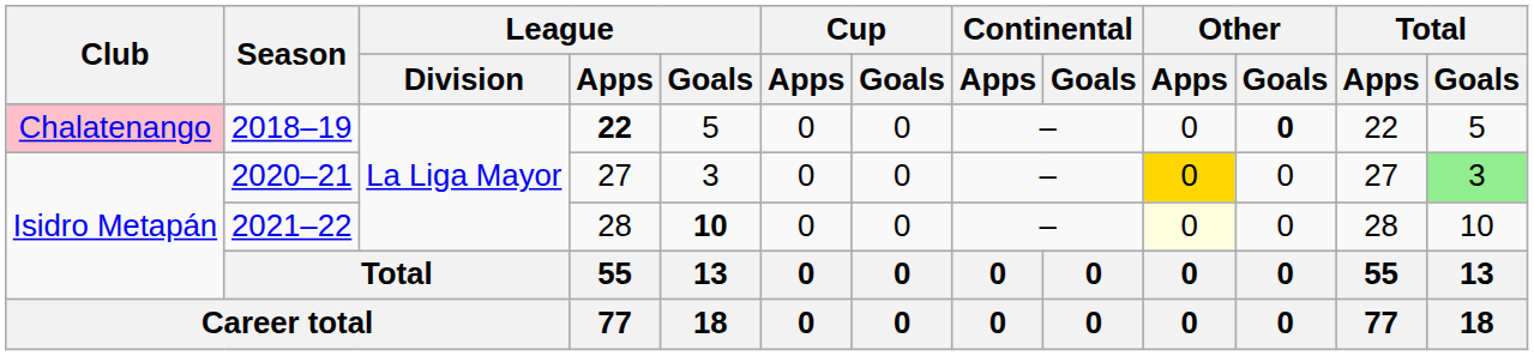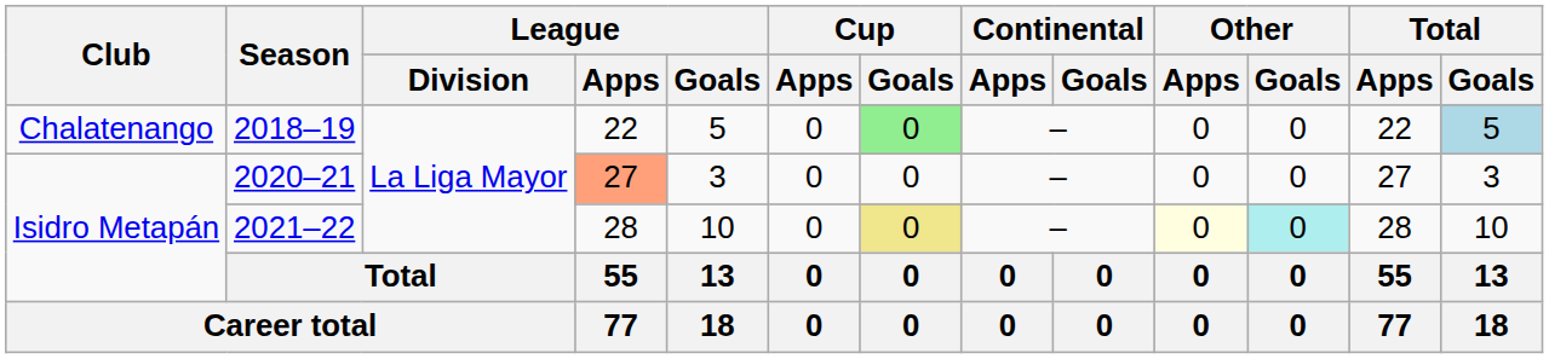2018–19 | Club: pink background -> no background
2018–19 | League / Apps: bold -> normal
2018–19 | Cup / Goals: no background -> lightgreen background
2018–19 | Other / Goals: bold -> normal
2018–19 | Total / Goals: no background -> lightblue background
2020–21 | League / Apps: no background -> lightsalmon background
2020–21 | Other / Apps: gold background -> no background
2020–21 | Total / Goals: lightgreen background -> no background
2021–22 | League / Goals: bold -> normal
2021–22 | Cup / Goals: no background -> khaki background
2021–22 | Other / Goals: no background -> paleturquoise background
